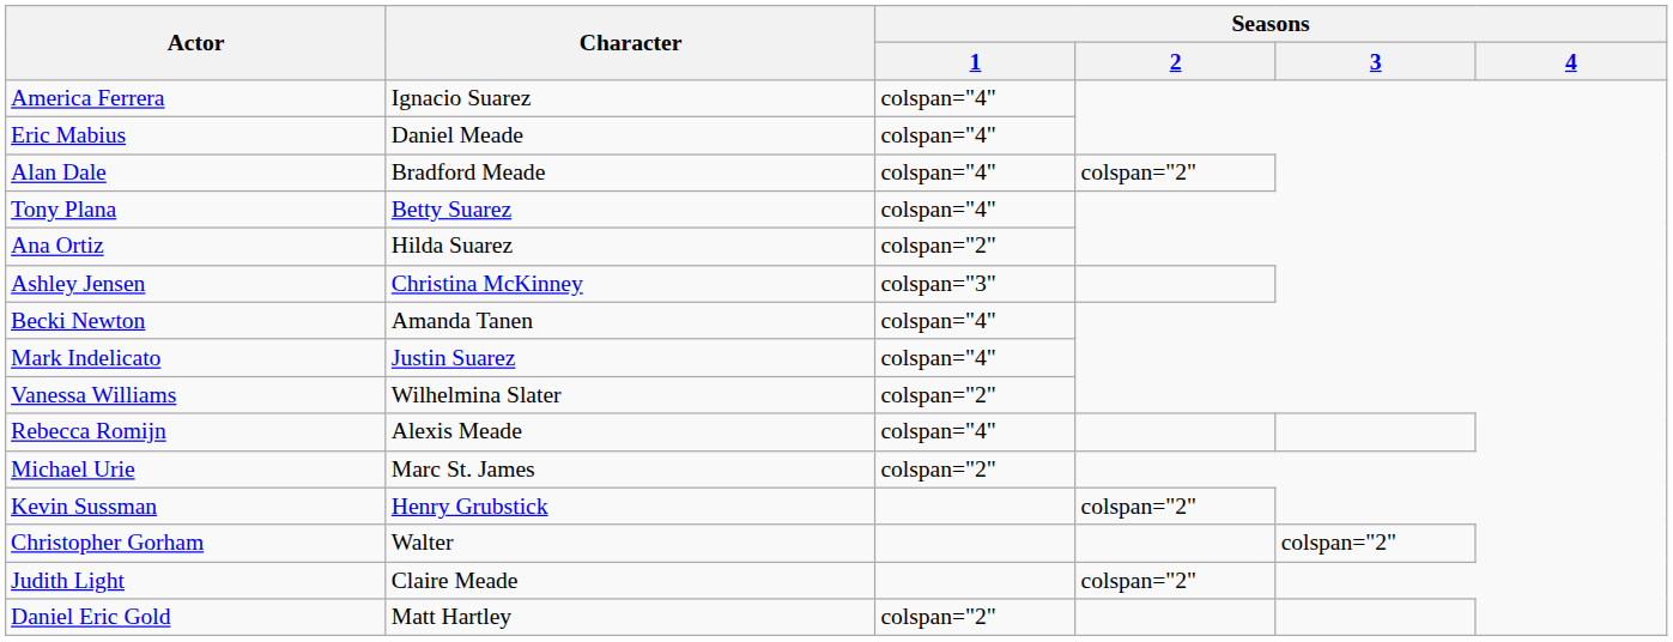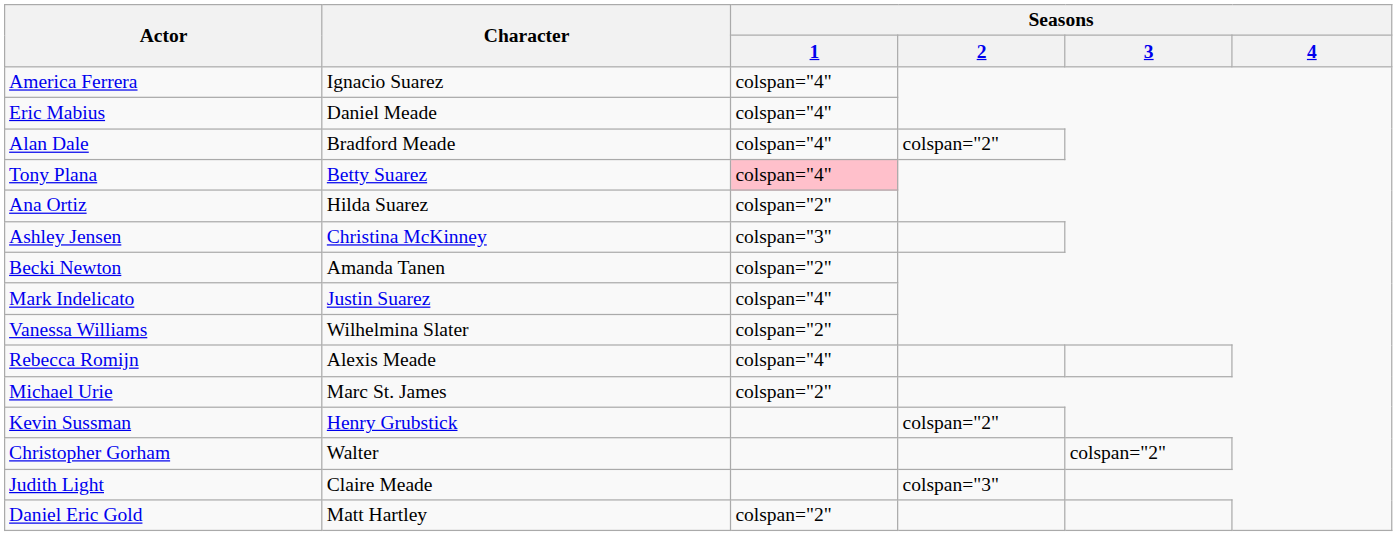Tony Plana | Seasons / 1: no background -> pink background
Becki Newton | Seasons / 1: colspan="4" -> colspan="2"
Judith Light | Seasons / 2: colspan="2" -> colspan="3"
